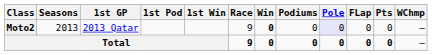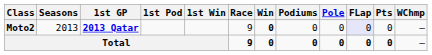Moto2 | 1st GP: normal -> bold
Moto2 | Pole: lavender background -> no background
Moto2 | FLap: no background -> lavender background
